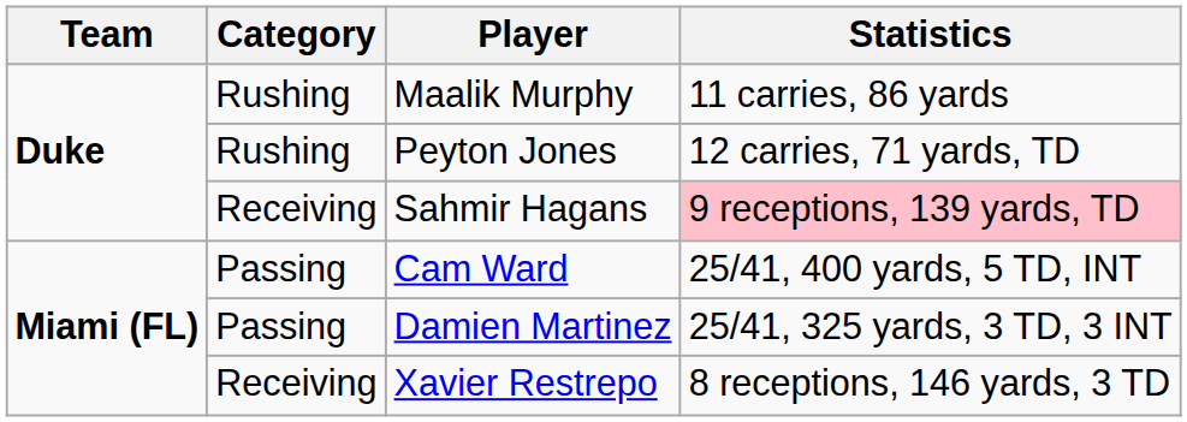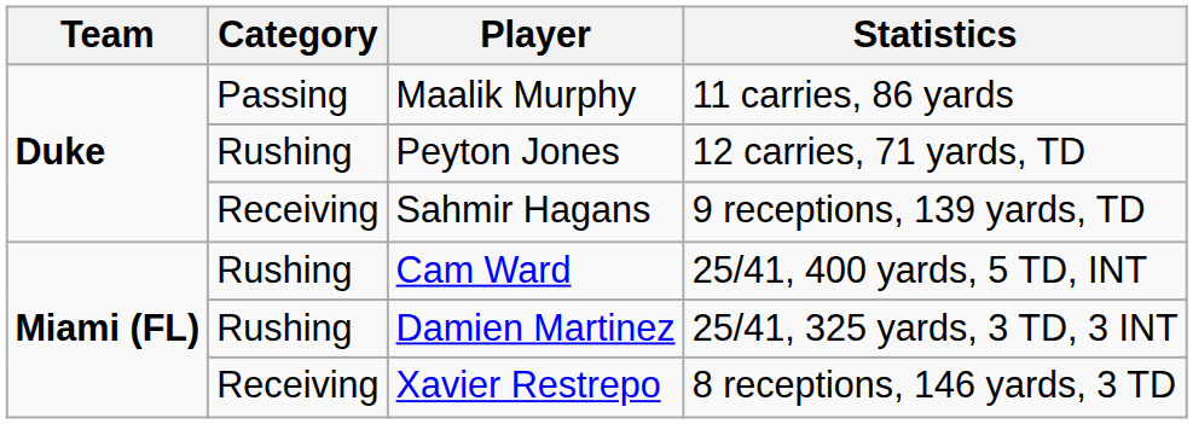Maalik Murphy | Category: Rushing -> Passing
Sahmir Hagans | Statistics: pink background -> no background
Cam Ward | Category: Passing -> Rushing
Damien Martinez | Category: Passing -> Rushing
